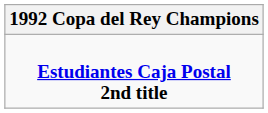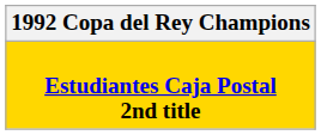row 2 | column 1: no background -> gold background
